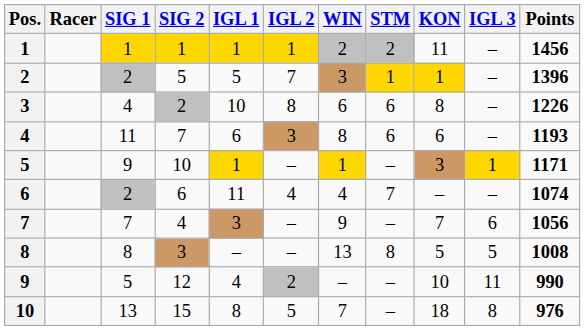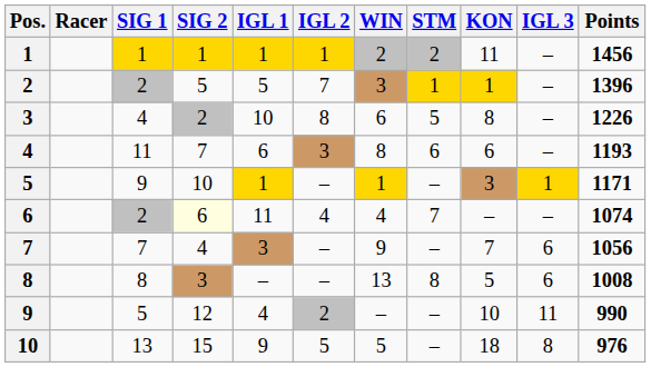row 4 | STM: 6 -> 5
row 7 | SIG 2: no background -> lightyellow background
row 9 | IGL 3: 5 -> 6
row 11 | IGL 1: 8 -> 9
row 11 | WIN: 7 -> 5
